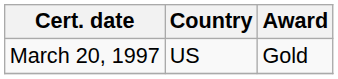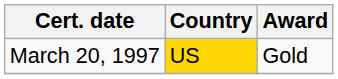March 20, 1997 | Country: no background -> gold background
